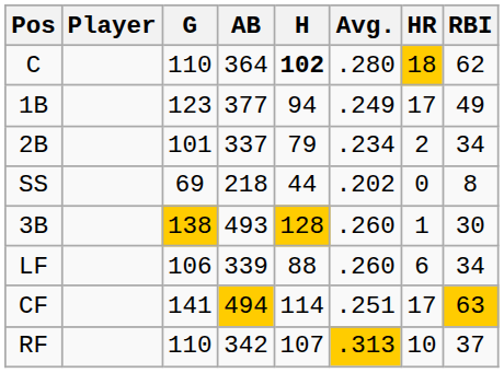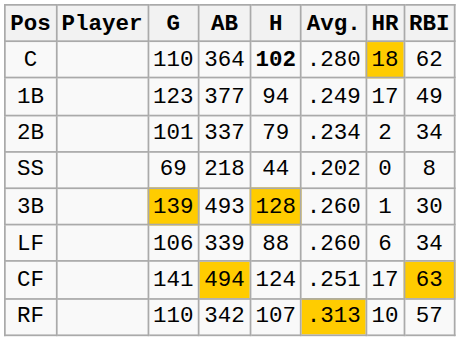3B | G: 138 -> 139
CF | H: 114 -> 124
RF | RBI: 37 -> 57
